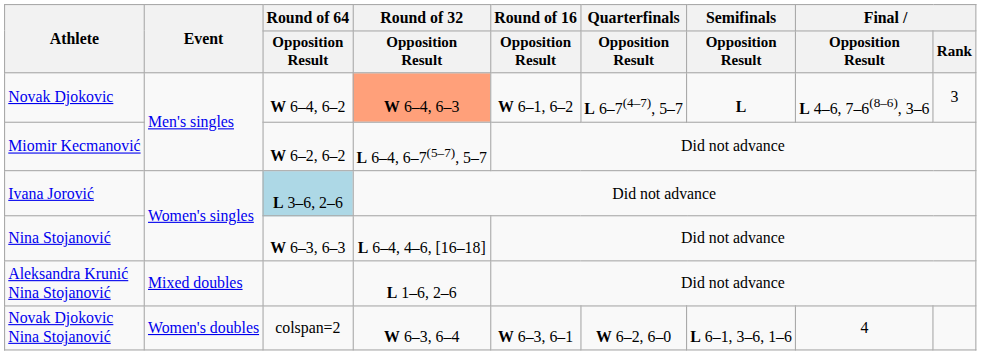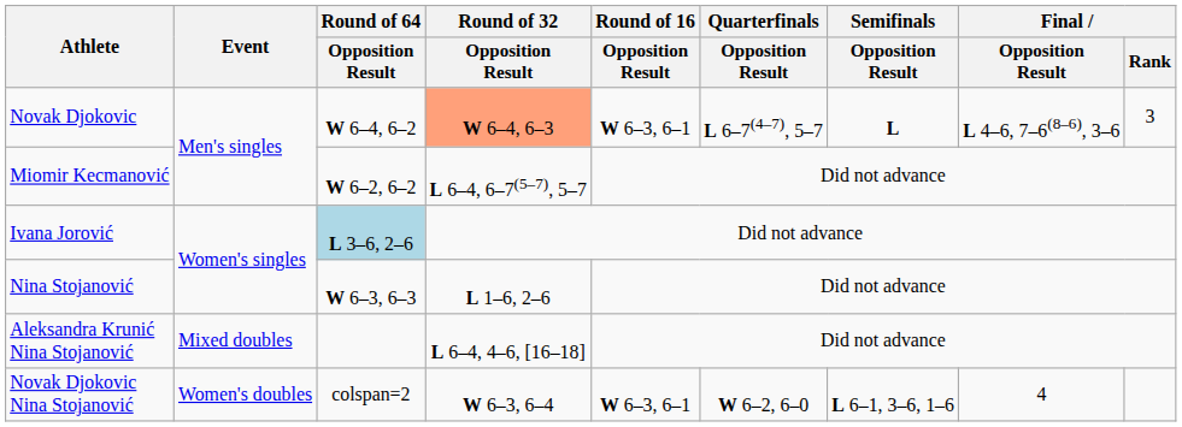Novak Djokovic | Round of 16 / Opposition Result: W 6–1, 6–2 -> W 6–3, 6–1
Nina Stojanović | Round of 32 / Opposition Result: L 6–4, 4–6, [16–18] -> L 1–6, 2–6
Aleksandra Krunić Nina Stojanović | Round of 32 / Opposition Result: L 1–6, 2–6 -> L 6–4, 4–6, [16–18]
